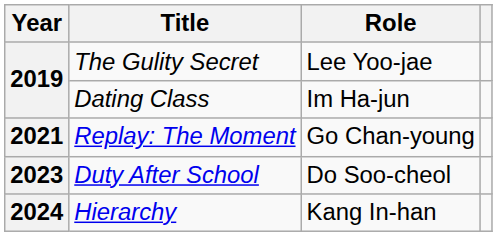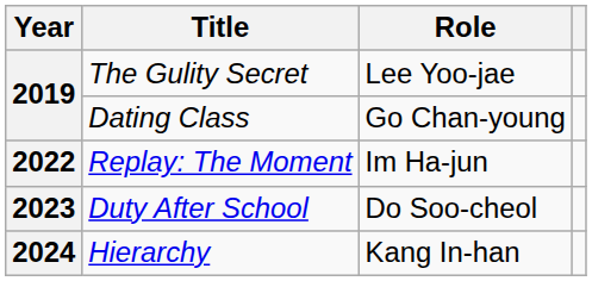Dating Class | Role: Im Ha-jun -> Go Chan-young
Replay: The Moment | Year: 2021 -> 2022
Replay: The Moment | Role: Go Chan-young -> Im Ha-jun
